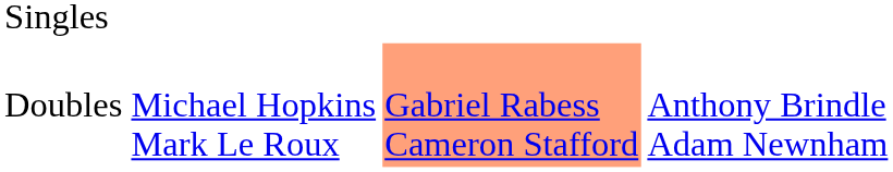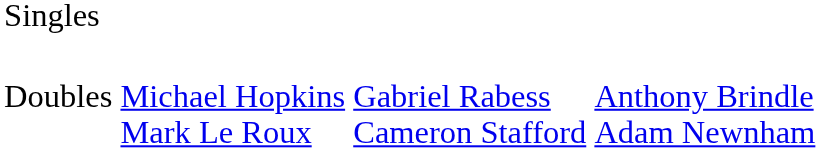Doubles | column 3: lightsalmon background -> no background
